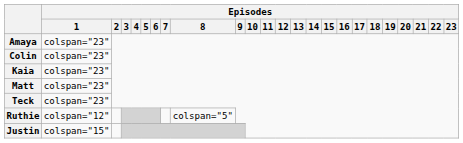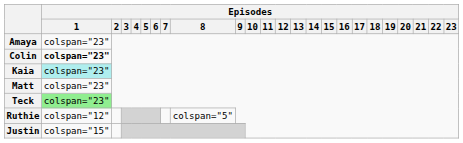Colin | Episodes / 1: normal -> bold
Kaia | Episodes / 1: no background -> paleturquoise background
Teck | Episodes / 1: no background -> lightgreen background
